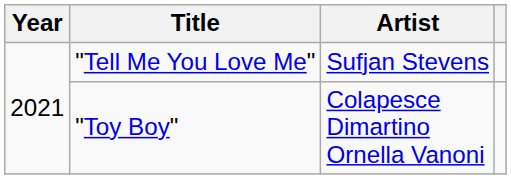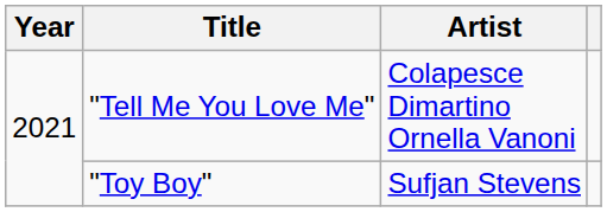"Tell Me You Love Me" | Artist: Sufjan Stevens -> Colapesce Dimartino Ornella Vanoni
"Toy Boy" | Artist: Colapesce Dimartino Ornella Vanoni -> Sufjan Stevens
